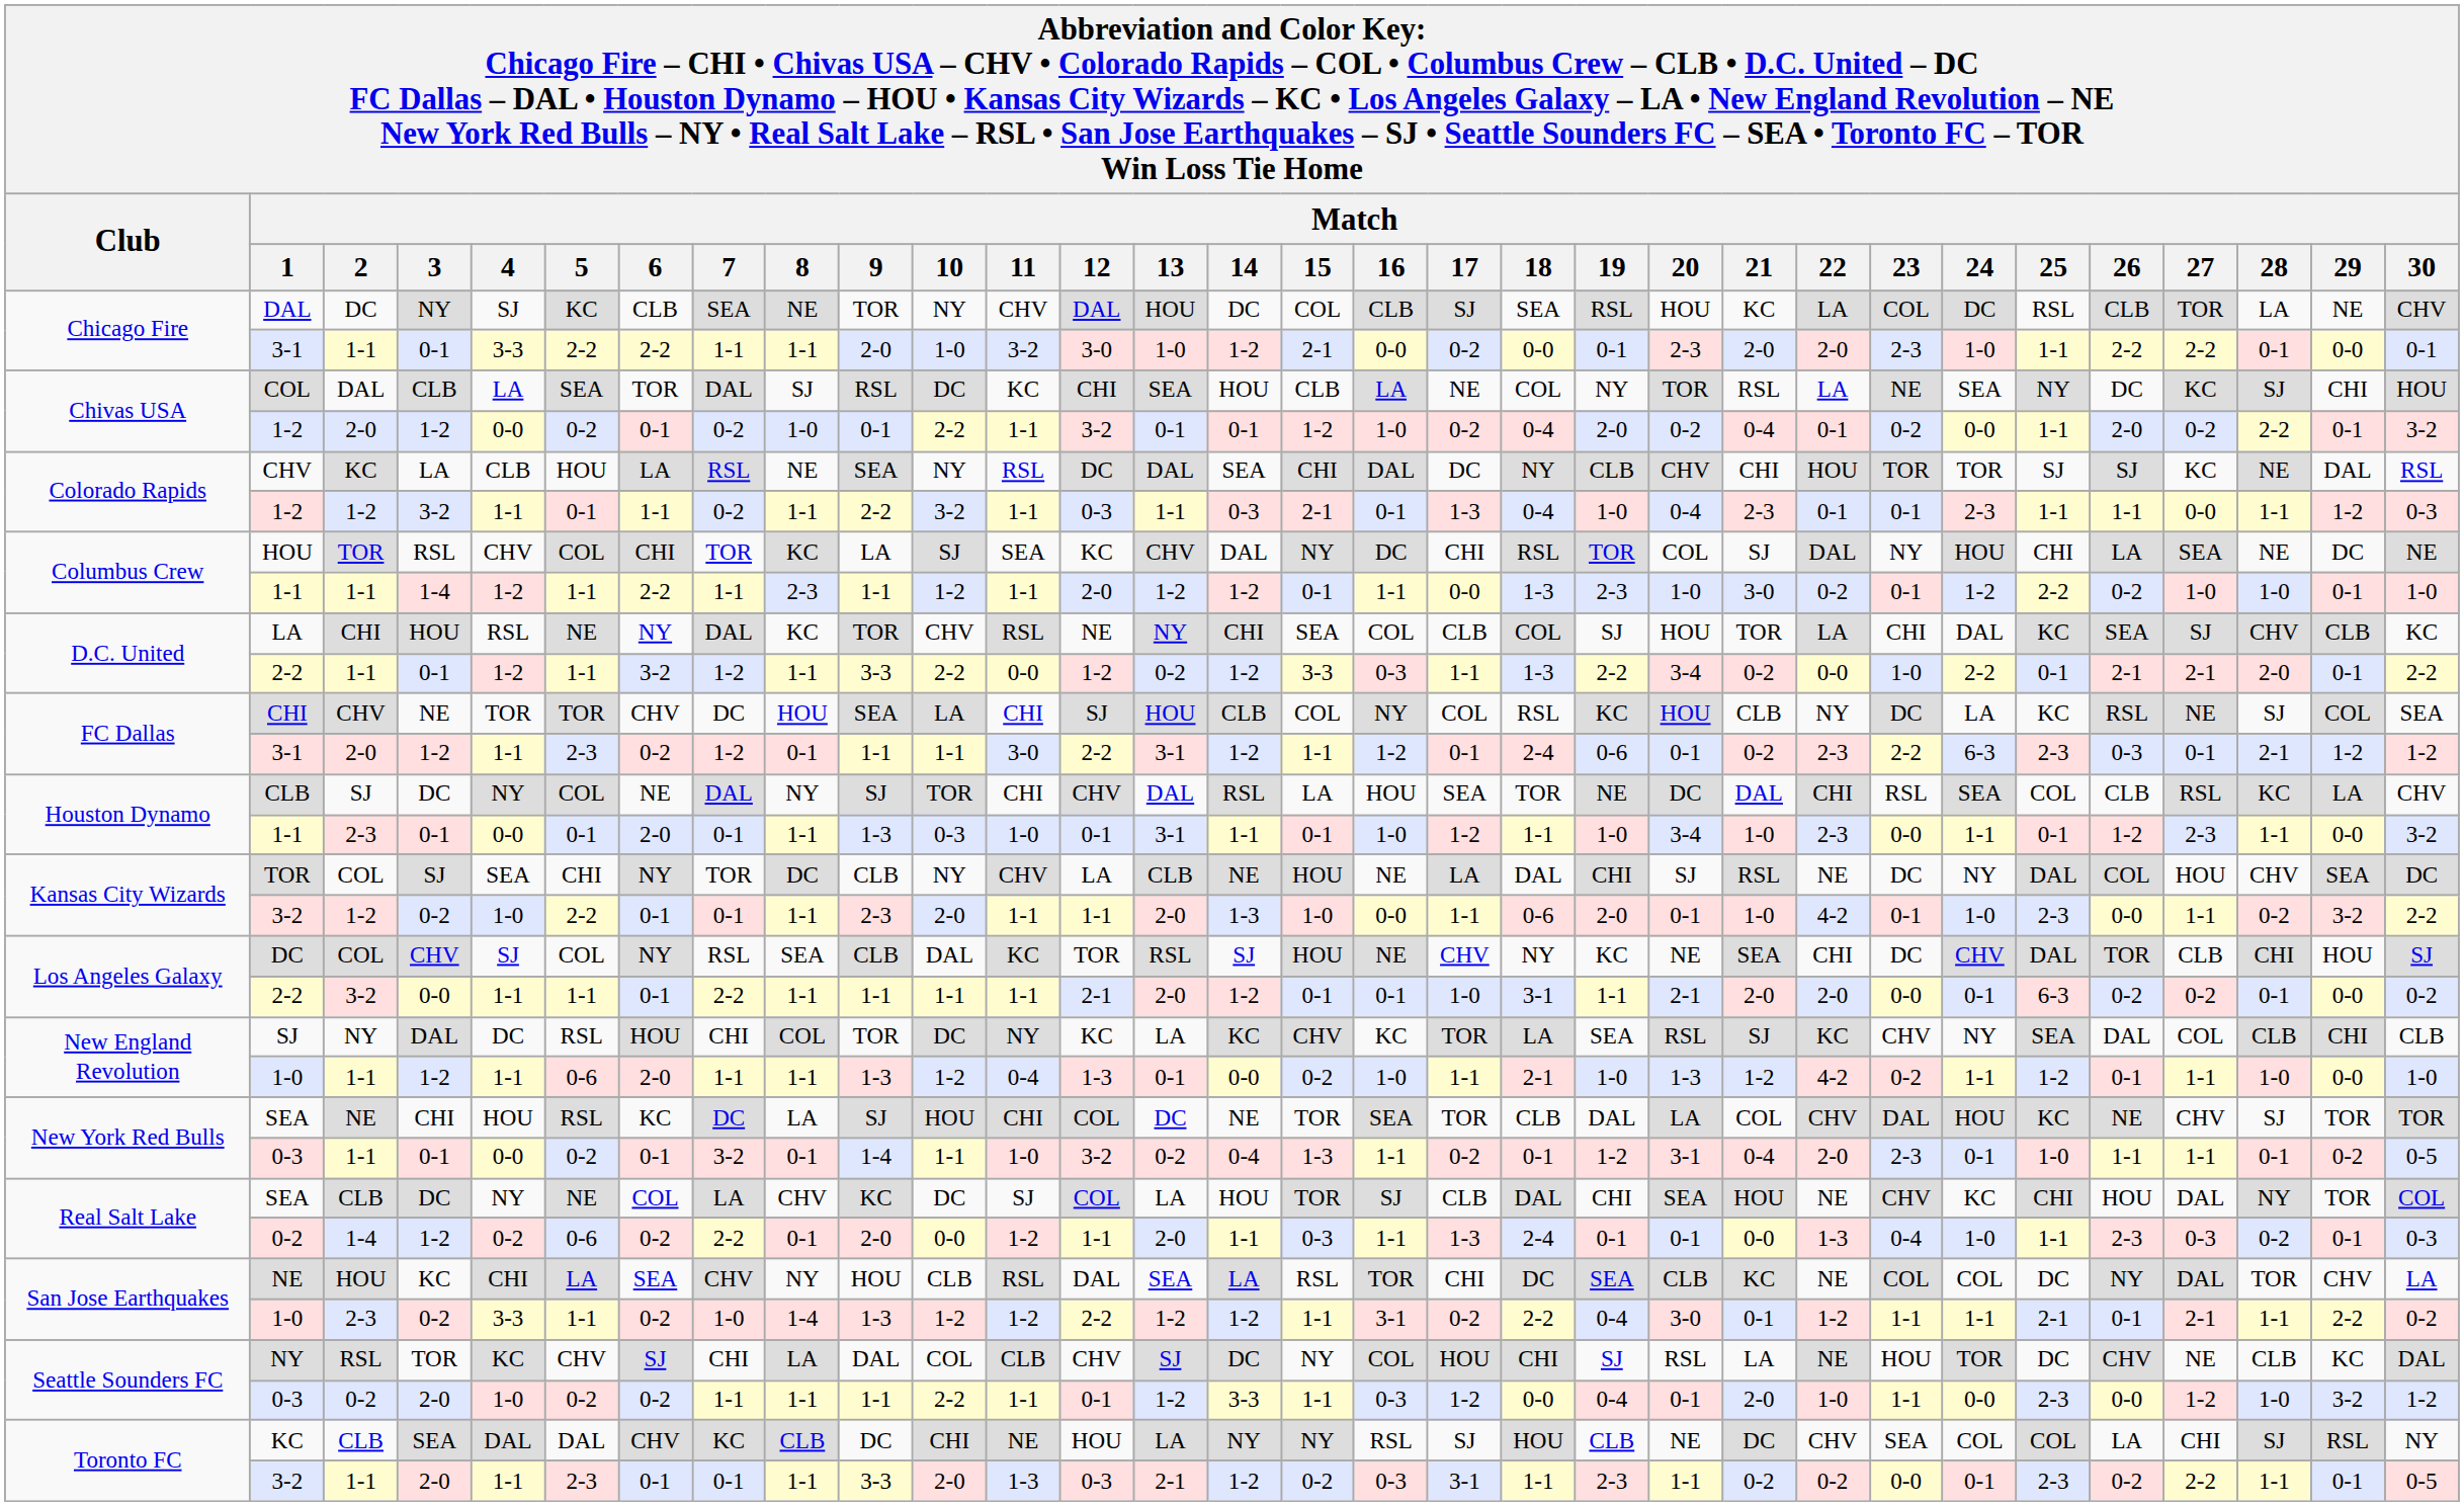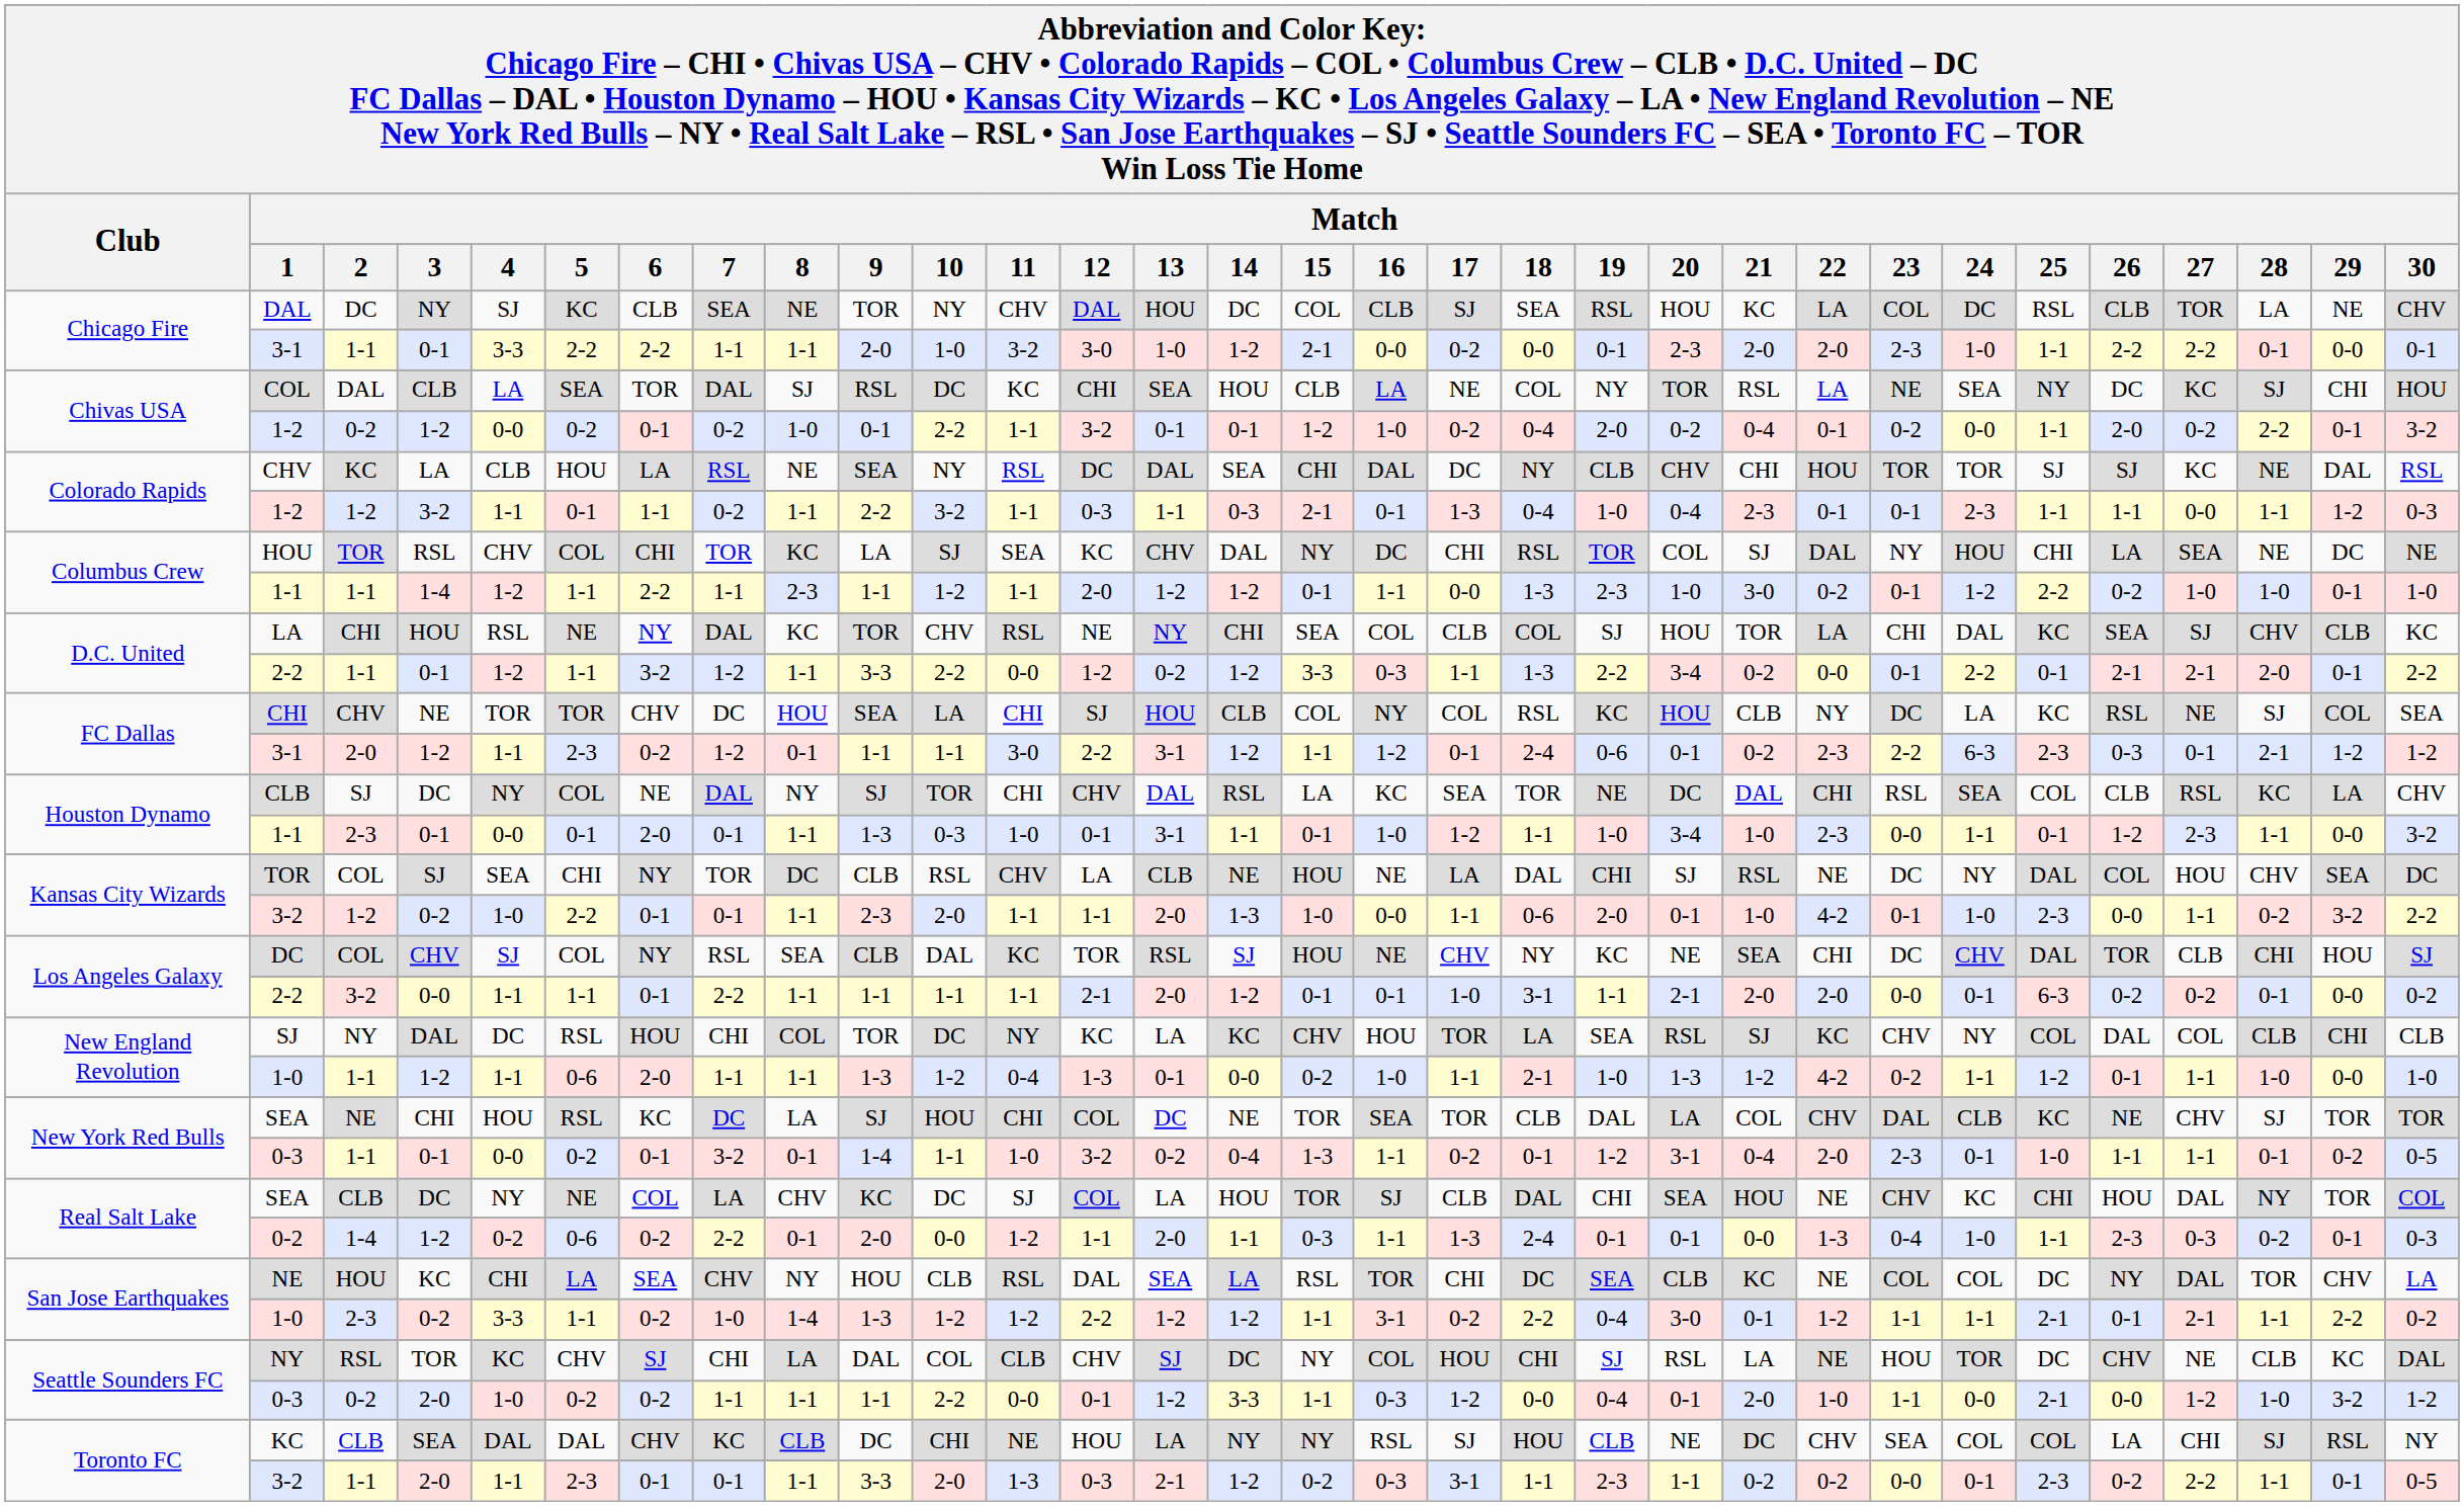row 7 | Match / 2: 2-0 -> 0-2
row 13 | Match / 23: 1-0 -> 0-1
row 16 | Match / 16: HOU -> KC
row 18 | Match / 10: NY -> RSL
row 22 | Match / 16: KC -> HOU
row 22 | Match / 25: SEA -> COL
row 24 | Match / 24: HOU -> CLB
row 31 | Match / 11: 1-1 -> 0-0
row 31 | Match / 25: 2-3 -> 2-1
